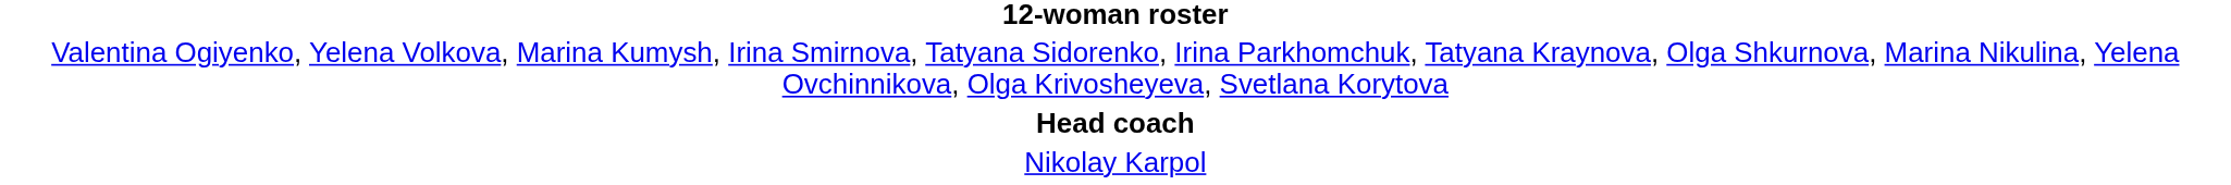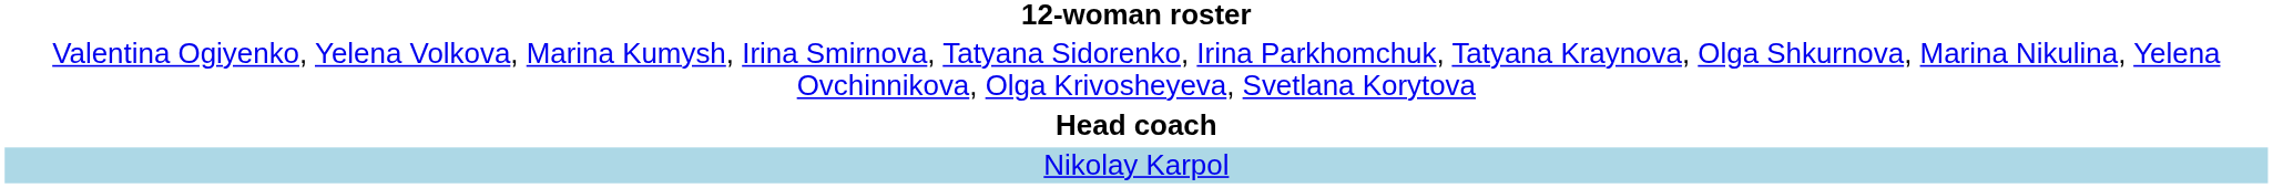row 4 | column 1: no background -> lightblue background
